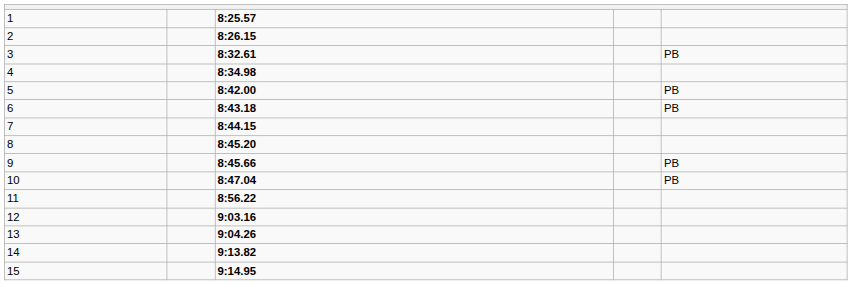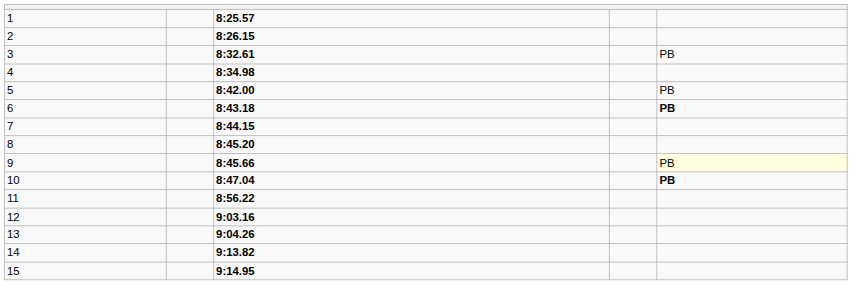6 | column 5: normal -> bold
9 | column 5: no background -> lightyellow background
10 | column 5: normal -> bold
